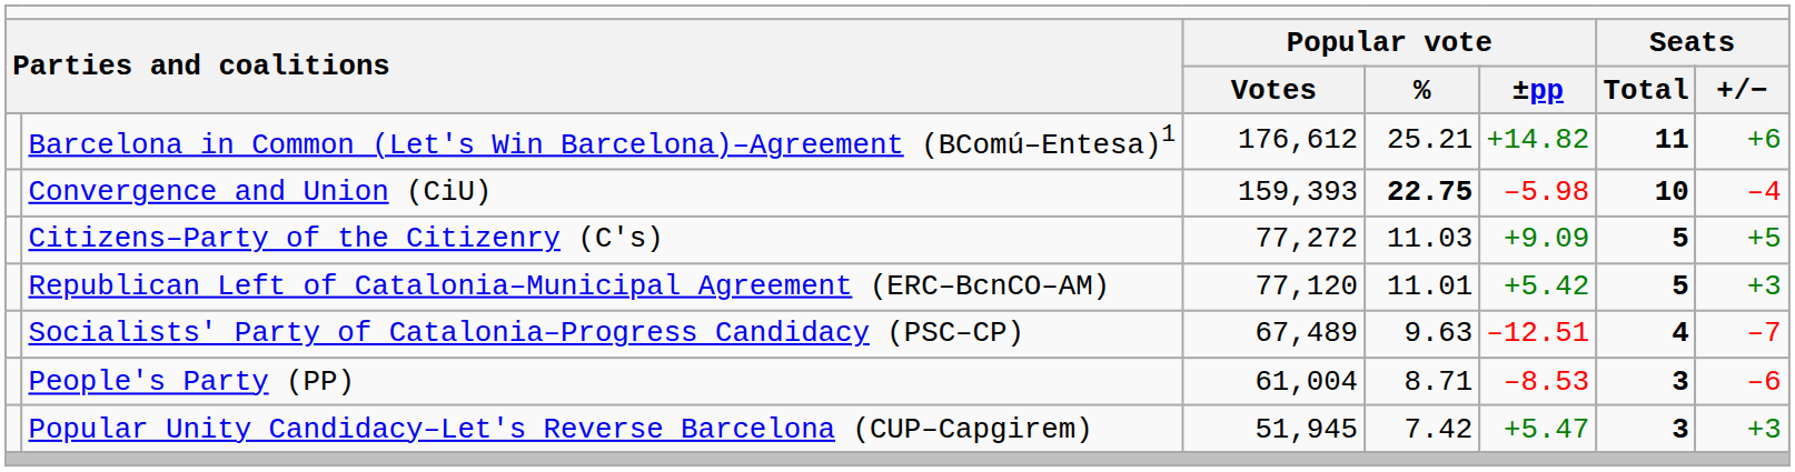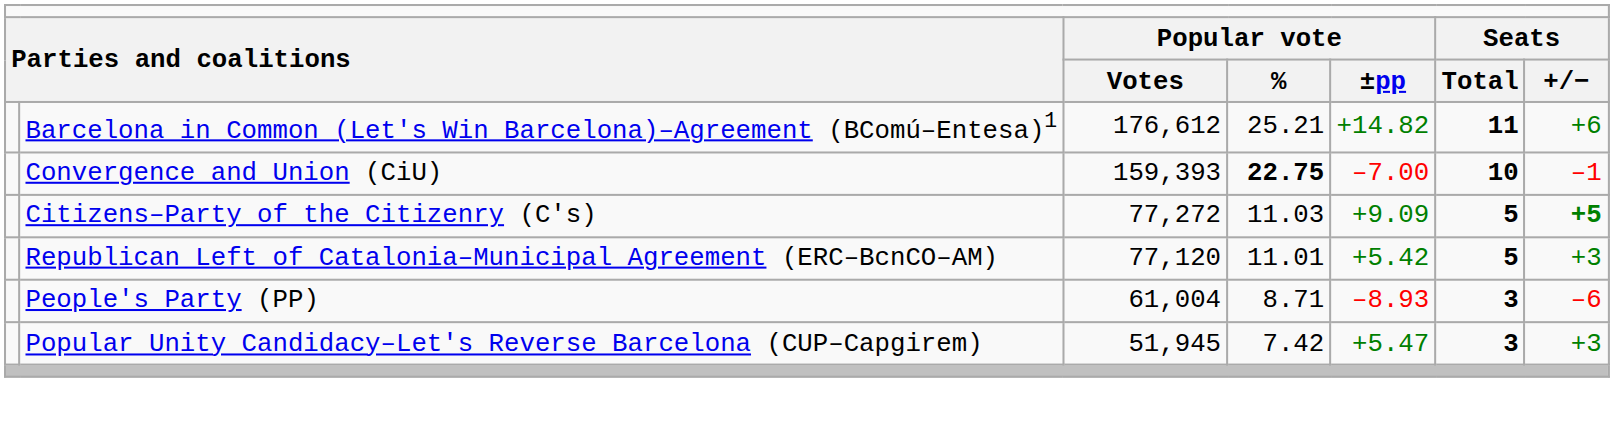Convergence and Union (CiU) | column 5: –5.98 -> –7.00
Convergence and Union (CiU) | column 7: –4 -> –1
Citizens–Party of the Citizenry (C's) | column 7: normal -> bold
- row: Socialists' Party of Catalonia–Progress Candidacy (PSC–CP) | 67,489 | 9.63 | –12.51 | 4 | –7
People's Party (PP) | column 5: –8.53 -> –8.93
